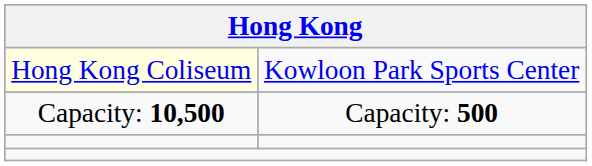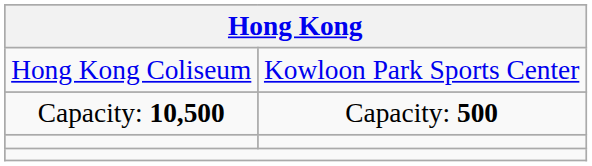row 2 | column 1: lightyellow background -> no background
